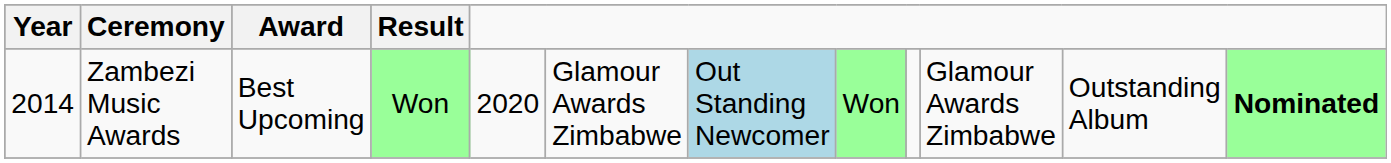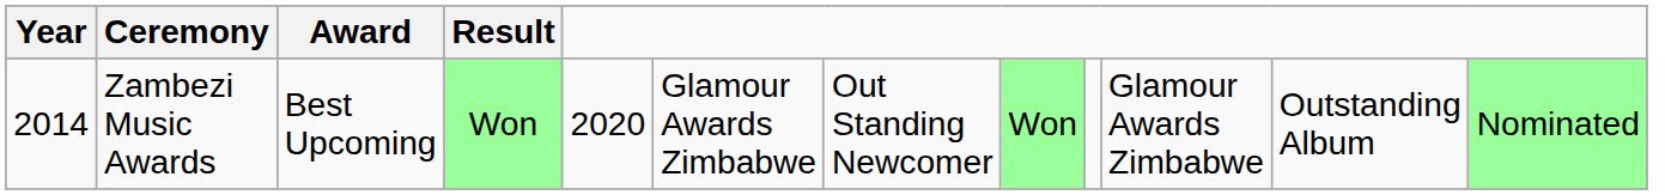Zambezi Music Awards | column 7: lightblue background -> no background
Zambezi Music Awards | column 12: bold -> normal
